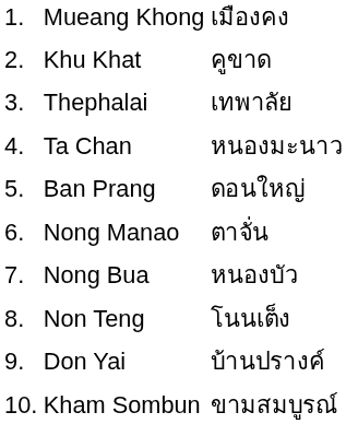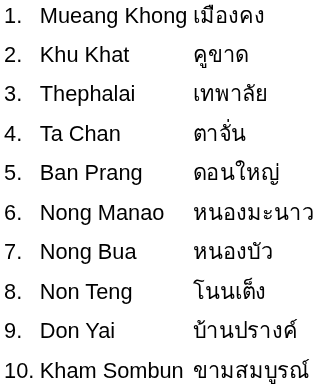Ta Chan | column 3: หนองมะนาว -> ตาจั่น
Nong Manao | column 3: ตาจั่น -> หนองมะนาว
